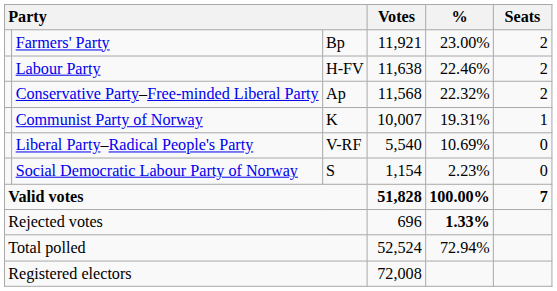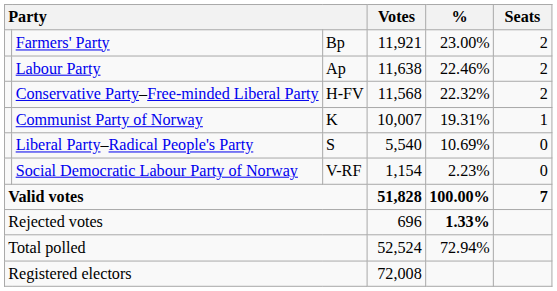Labour Party | column 3: H-FV -> Ap
Conservative Party–Free-minded Liberal Party | column 3: Ap -> H-FV
Liberal Party–Radical People's Party | column 3: V-RF -> S
Social Democratic Labour Party of Norway | column 3: S -> V-RF
